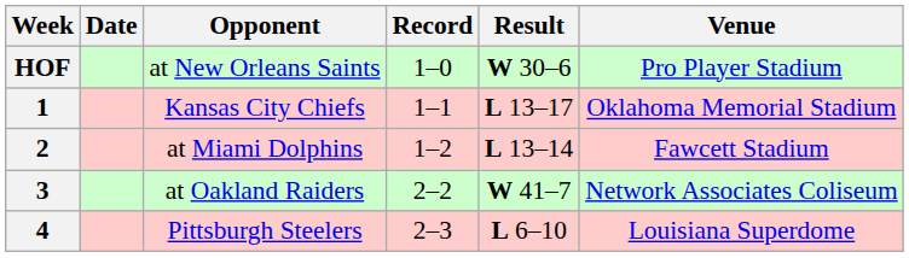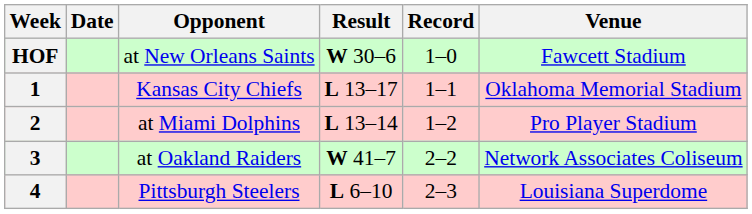columns swapped: Result <-> Record
HOF | Venue: Pro Player Stadium -> Fawcett Stadium
2 | Venue: Fawcett Stadium -> Pro Player Stadium
